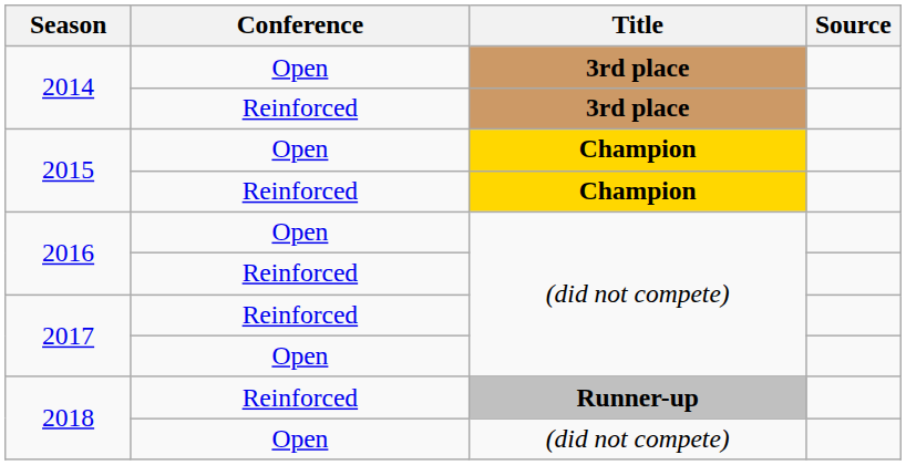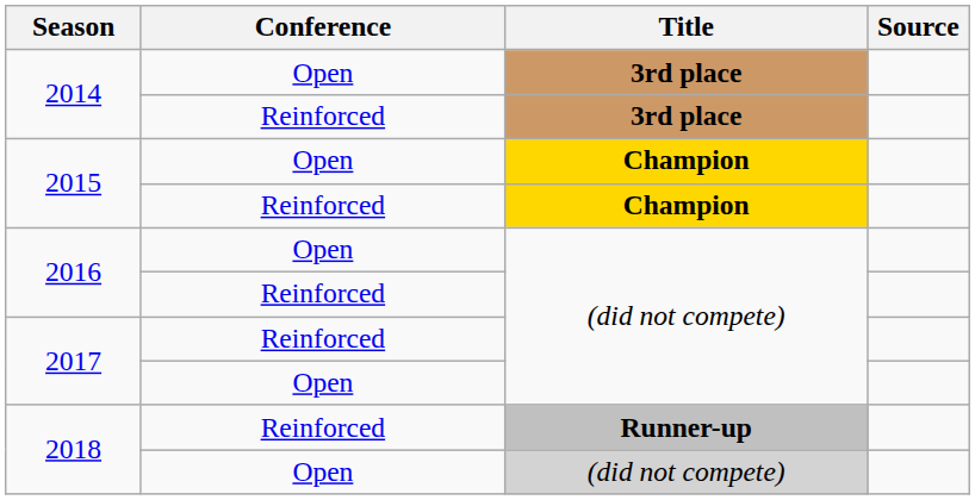2018 / Open | Title: no background -> lightgrey background
